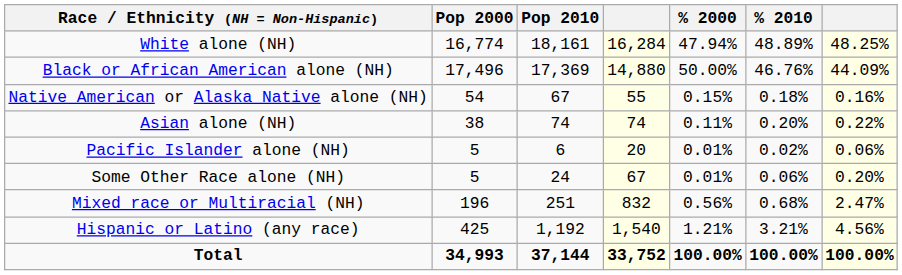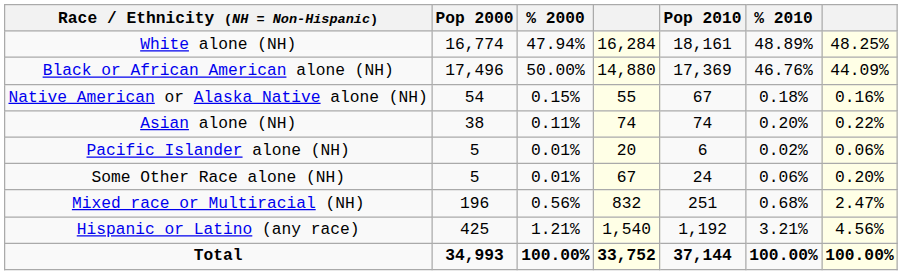columns swapped: Pop 2010 <-> % 2000
